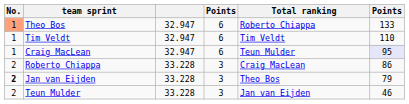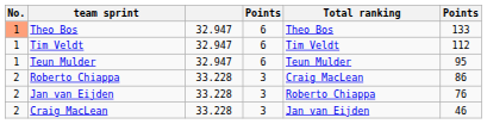row 2 | Total ranking: Roberto Chiappa -> Theo Bos
row 3 | column 6: 110 -> 112
row 4 | team sprint: Craig MacLean -> Teun Mulder
row 4 | column 6: lavender background -> no background
row 6 | No.: bold -> normal
row 6 | Total ranking: Theo Bos -> Roberto Chiappa
row 6 | column 6: 79 -> 76
row 7 | team sprint: Teun Mulder -> Craig MacLean
